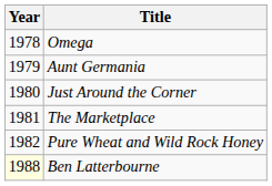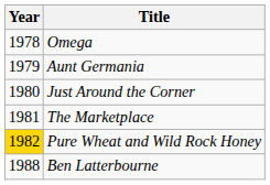Pure Wheat and Wild Rock Honey | Year: no background -> gold background
Ben Latterbourne | Year: lightyellow background -> no background
